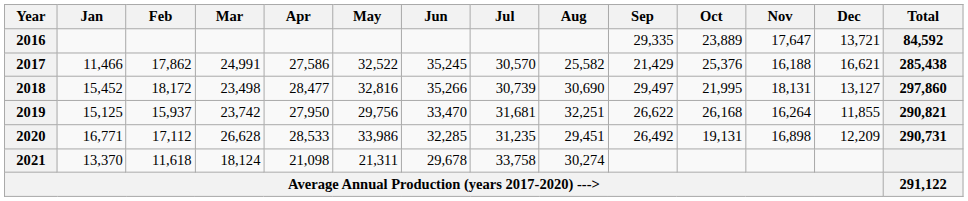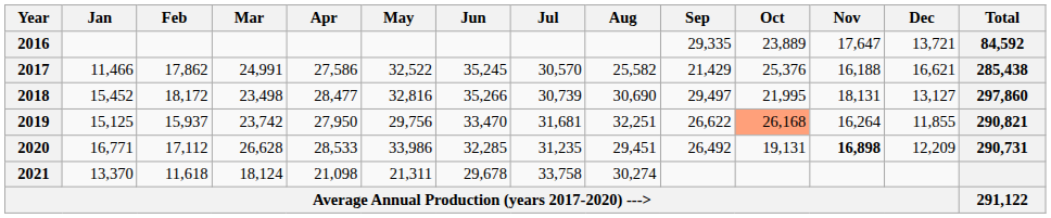2019 | Oct: no background -> lightsalmon background
2020 | Nov: normal -> bold
